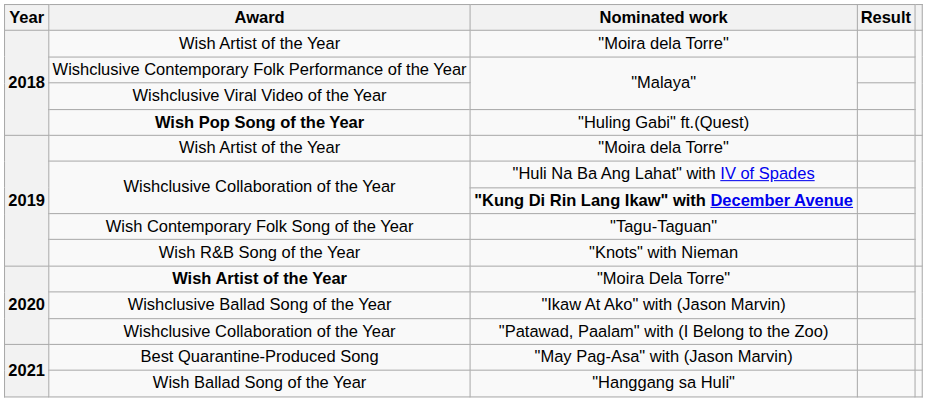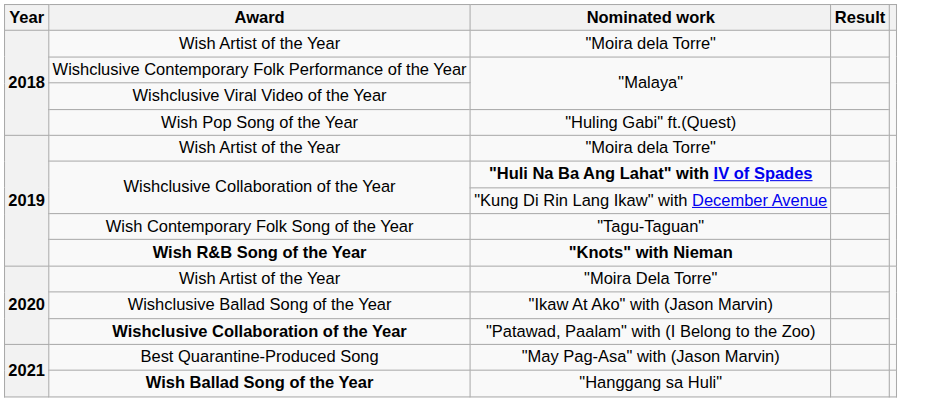"Huling Gabi" ft.(Quest) | Award: bold -> normal
"Huli Na Ba Ang Lahat" with IV of Spades | Nominated work: normal -> bold
"Kung Di Rin Lang Ikaw" with December Avenue | Nominated work: bold -> normal
"Knots" with Nieman | Award: normal -> bold
"Knots" with Nieman | Nominated work: normal -> bold
"Moira Dela Torre" | Award: bold -> normal
"Patawad, Paalam" with (I Belong to the Zoo) | Award: normal -> bold
"Hanggang sa Huli" | Award: normal -> bold
